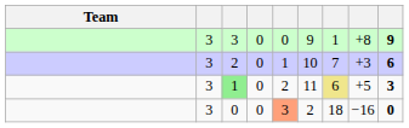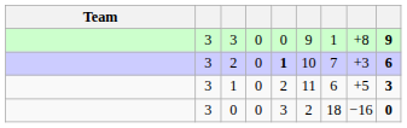row 3 | column 5: normal -> bold
row 4 | column 3: lightgreen background -> no background
row 4 | column 7: khaki background -> no background
row 5 | column 5: lightsalmon background -> no background
